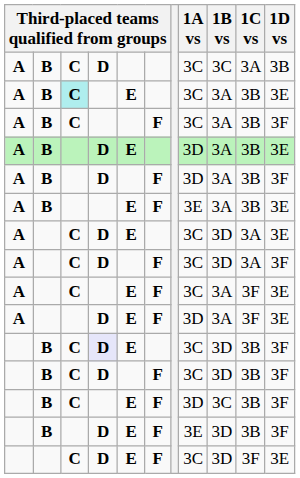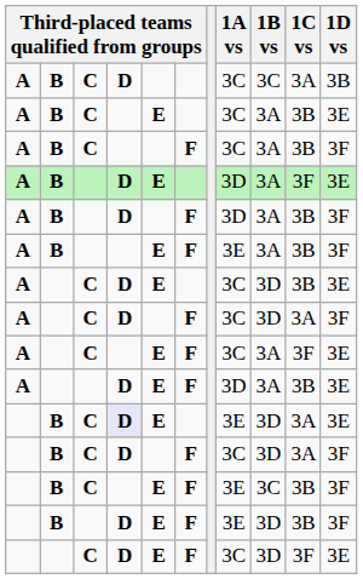row 3 | column 3: paleturquoise background -> no background
row 5 | 1C vs: 3B -> 3F
row 7 | 1D vs: 3E -> 3F
row 8 | 1C vs: 3A -> 3B
row 11 | 1C vs: 3F -> 3B
row 12 | 1A vs: 3C -> 3E
row 12 | 1C vs: 3B -> 3A
row 12 | 1D vs: 3F -> 3E
row 13 | 1C vs: 3B -> 3A
row 14 | 1A vs: 3D -> 3E
